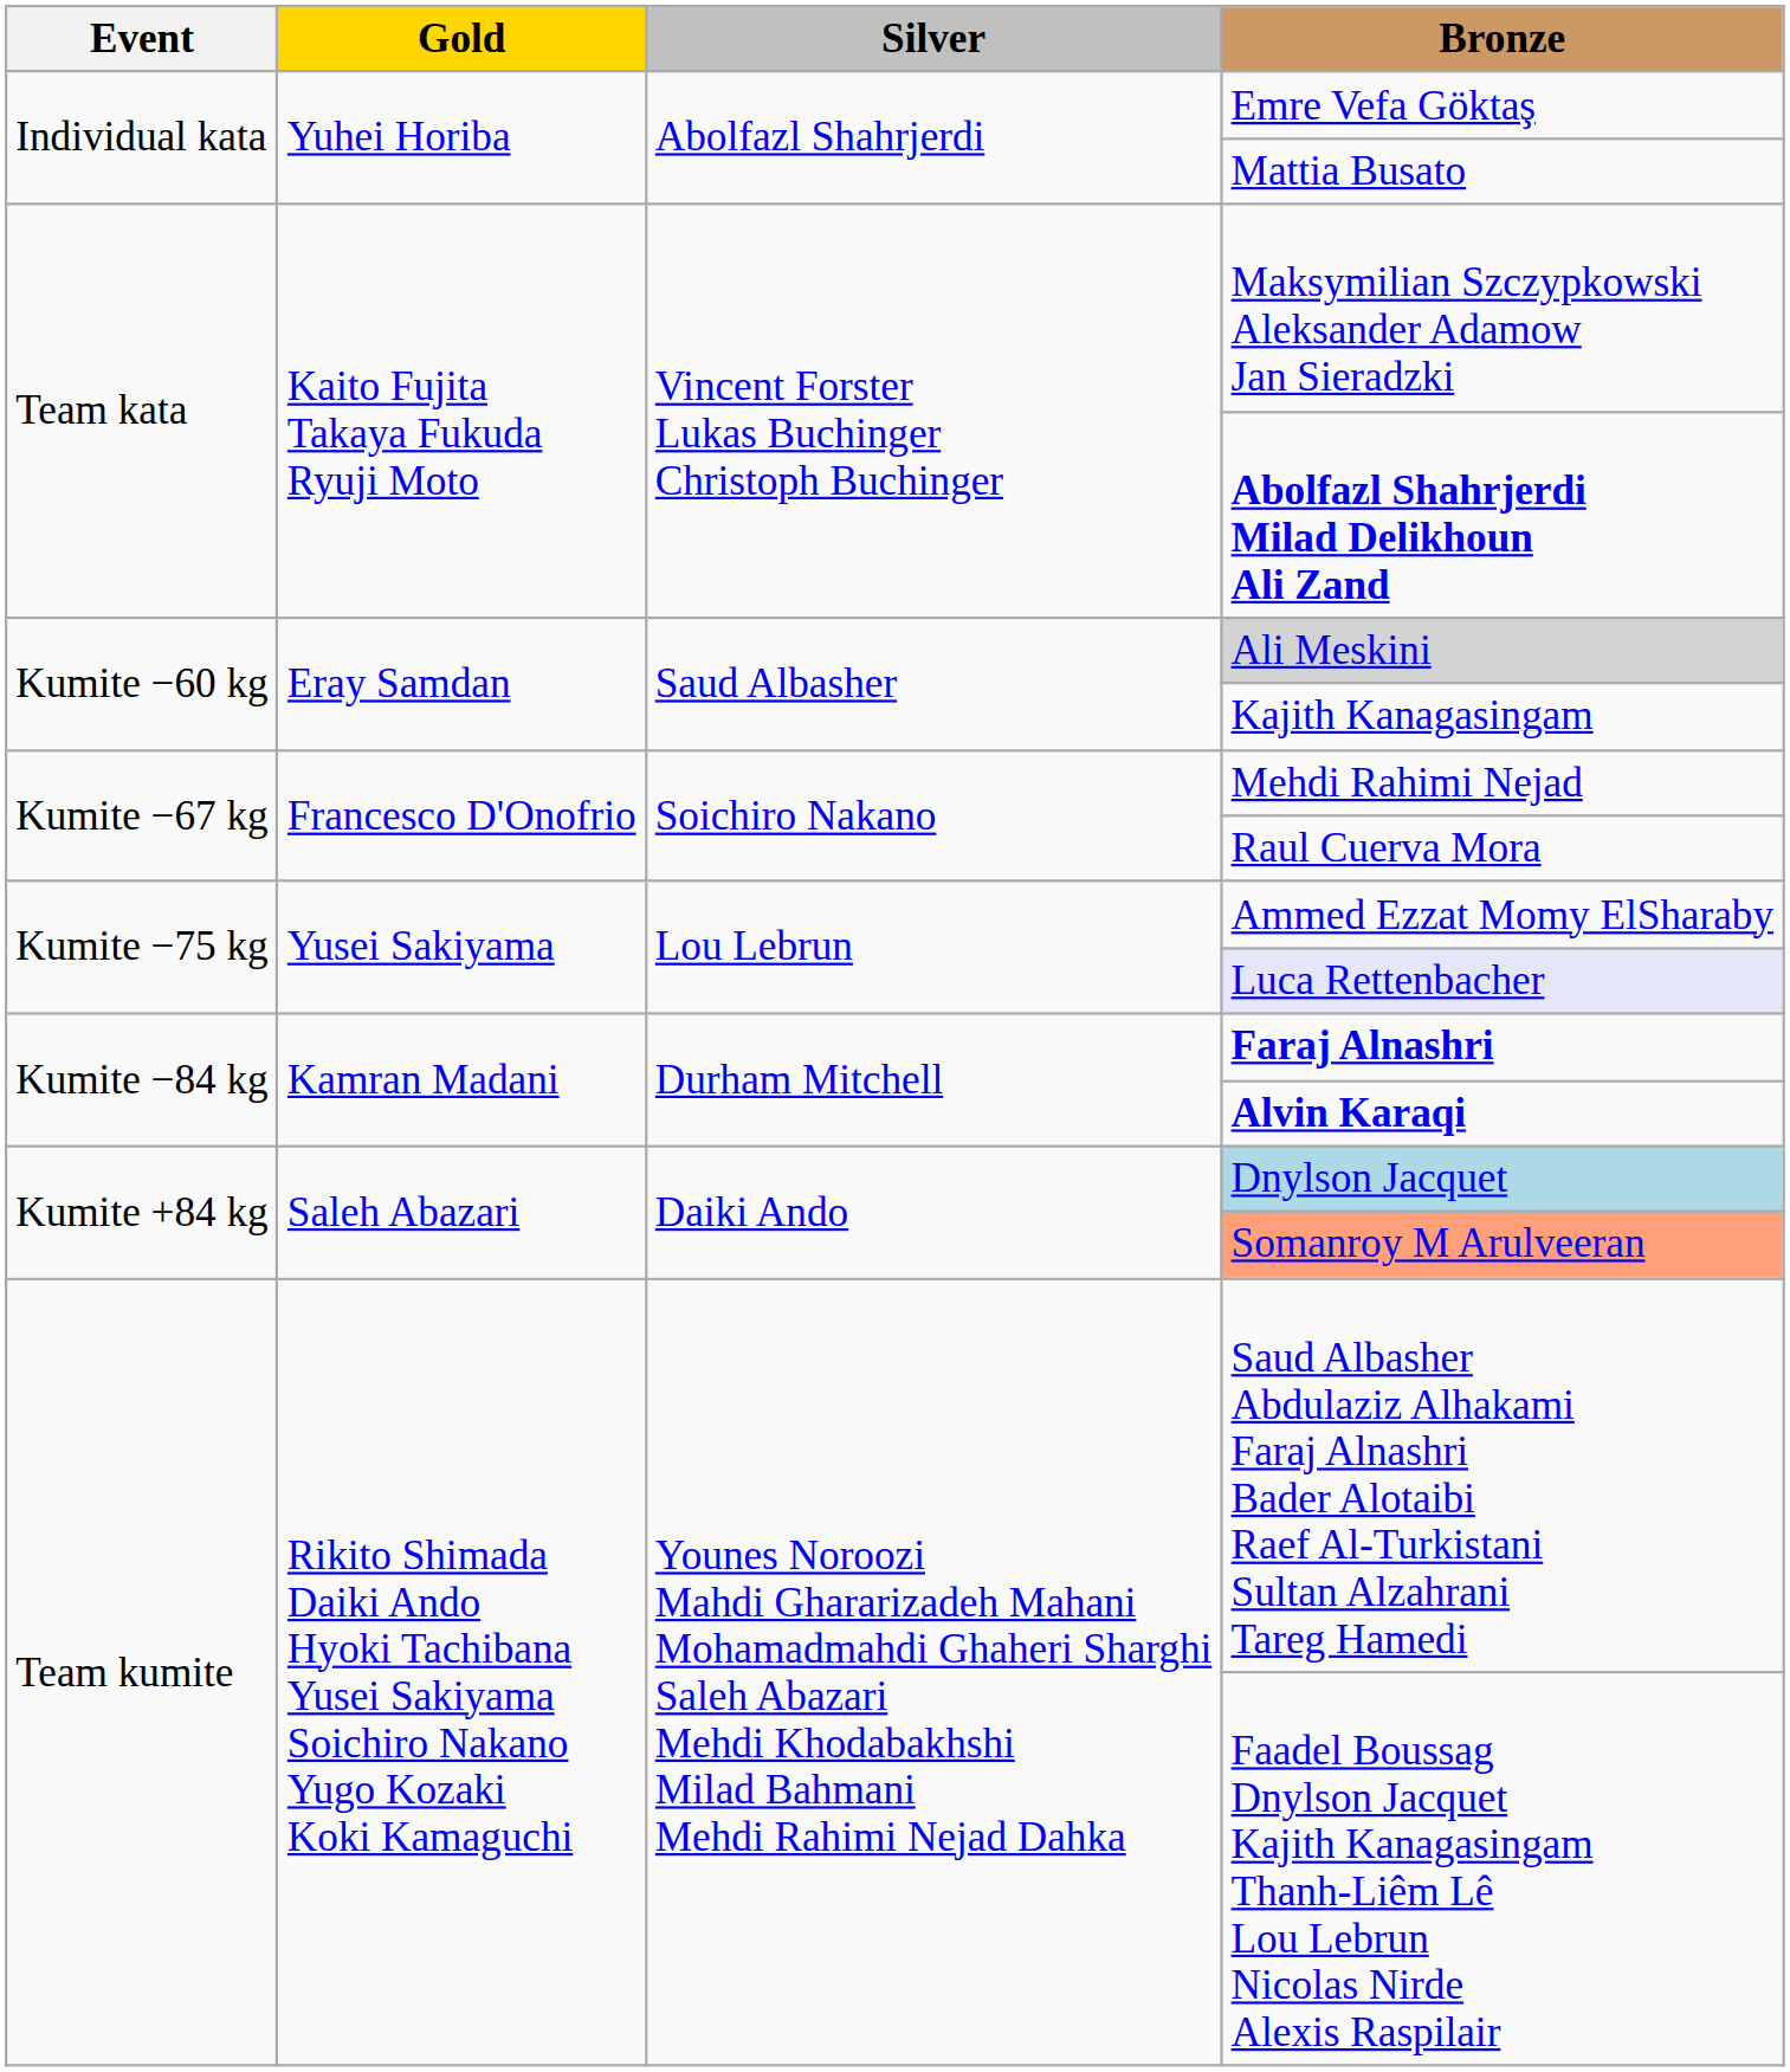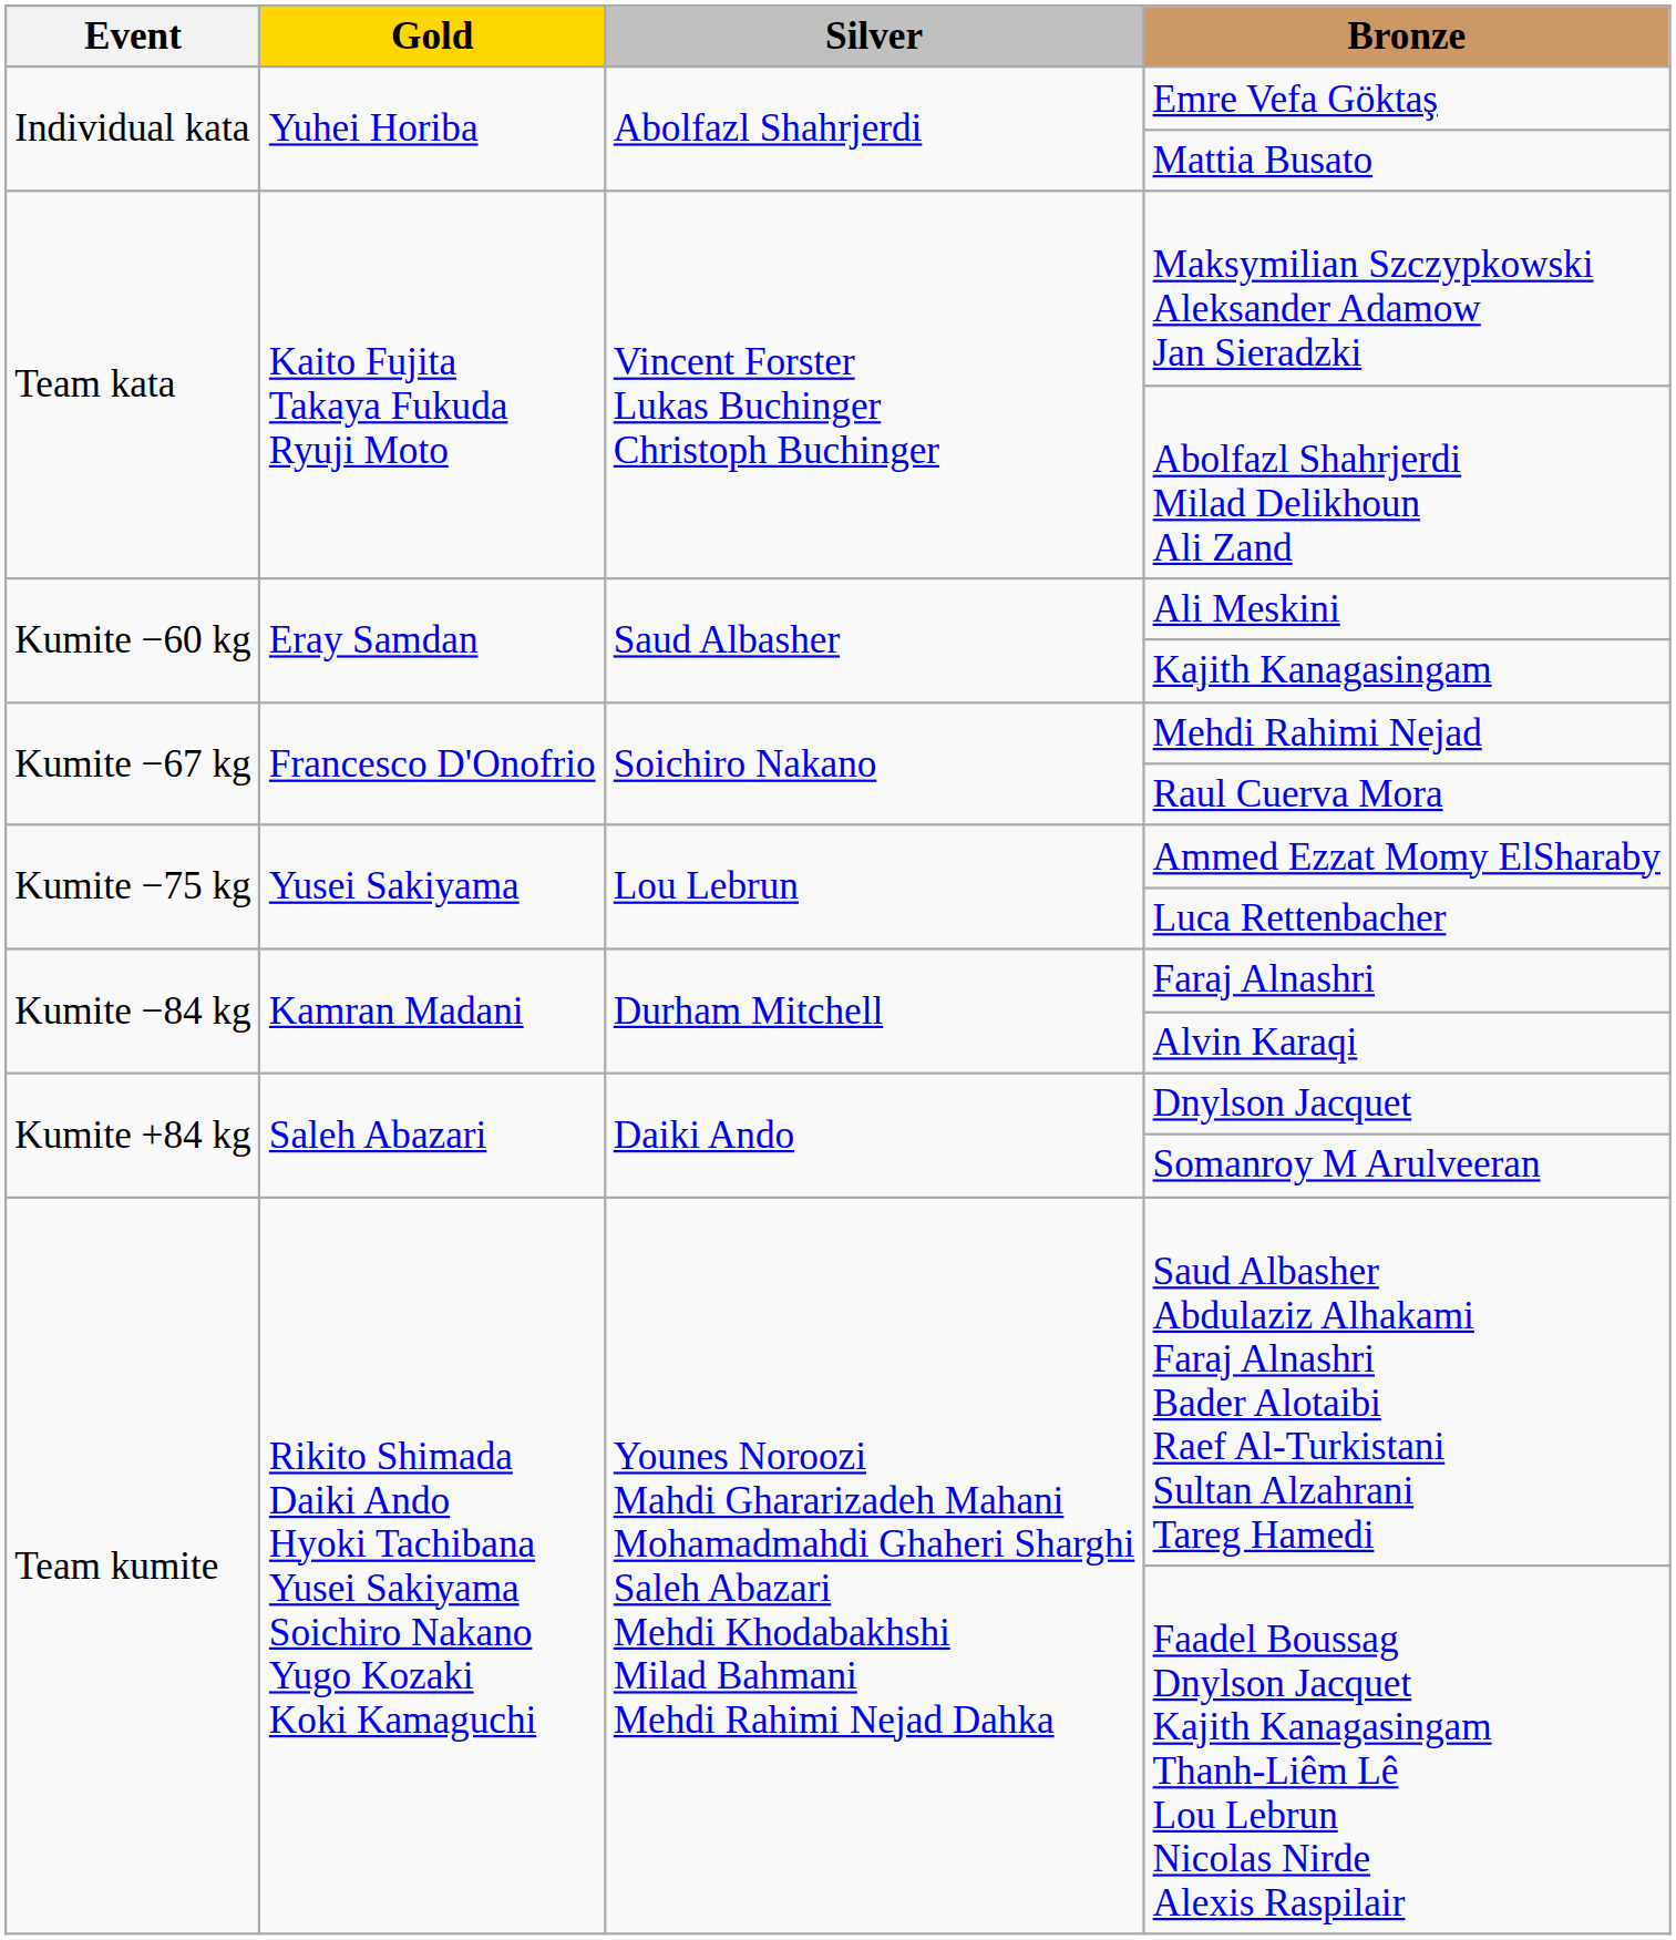Abolfazl Shahrjerdi Milad Delikhoun Ali Zand | Bronze: bold -> normal
Ali Meskini | Bronze: lightgrey background -> no background
Luca Rettenbacher | Bronze: lavender background -> no background
Faraj Alnashri | Bronze: bold -> normal
Alvin Karaqi | Bronze: bold -> normal
Dnylson Jacquet | Bronze: lightblue background -> no background
Somanroy M Arulveeran | Bronze: lightsalmon background -> no background
